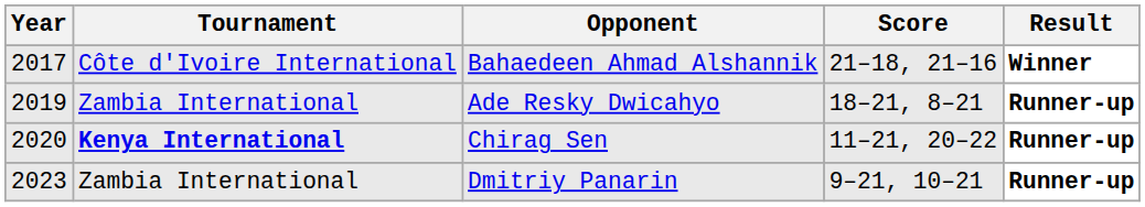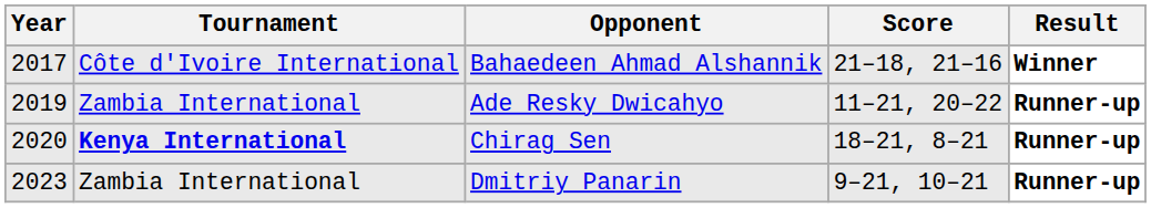Ade Resky Dwicahyo | Score: 18–21, 8–21 -> 11–21, 20–22
Chirag Sen | Score: 11–21, 20–22 -> 18–21, 8–21
